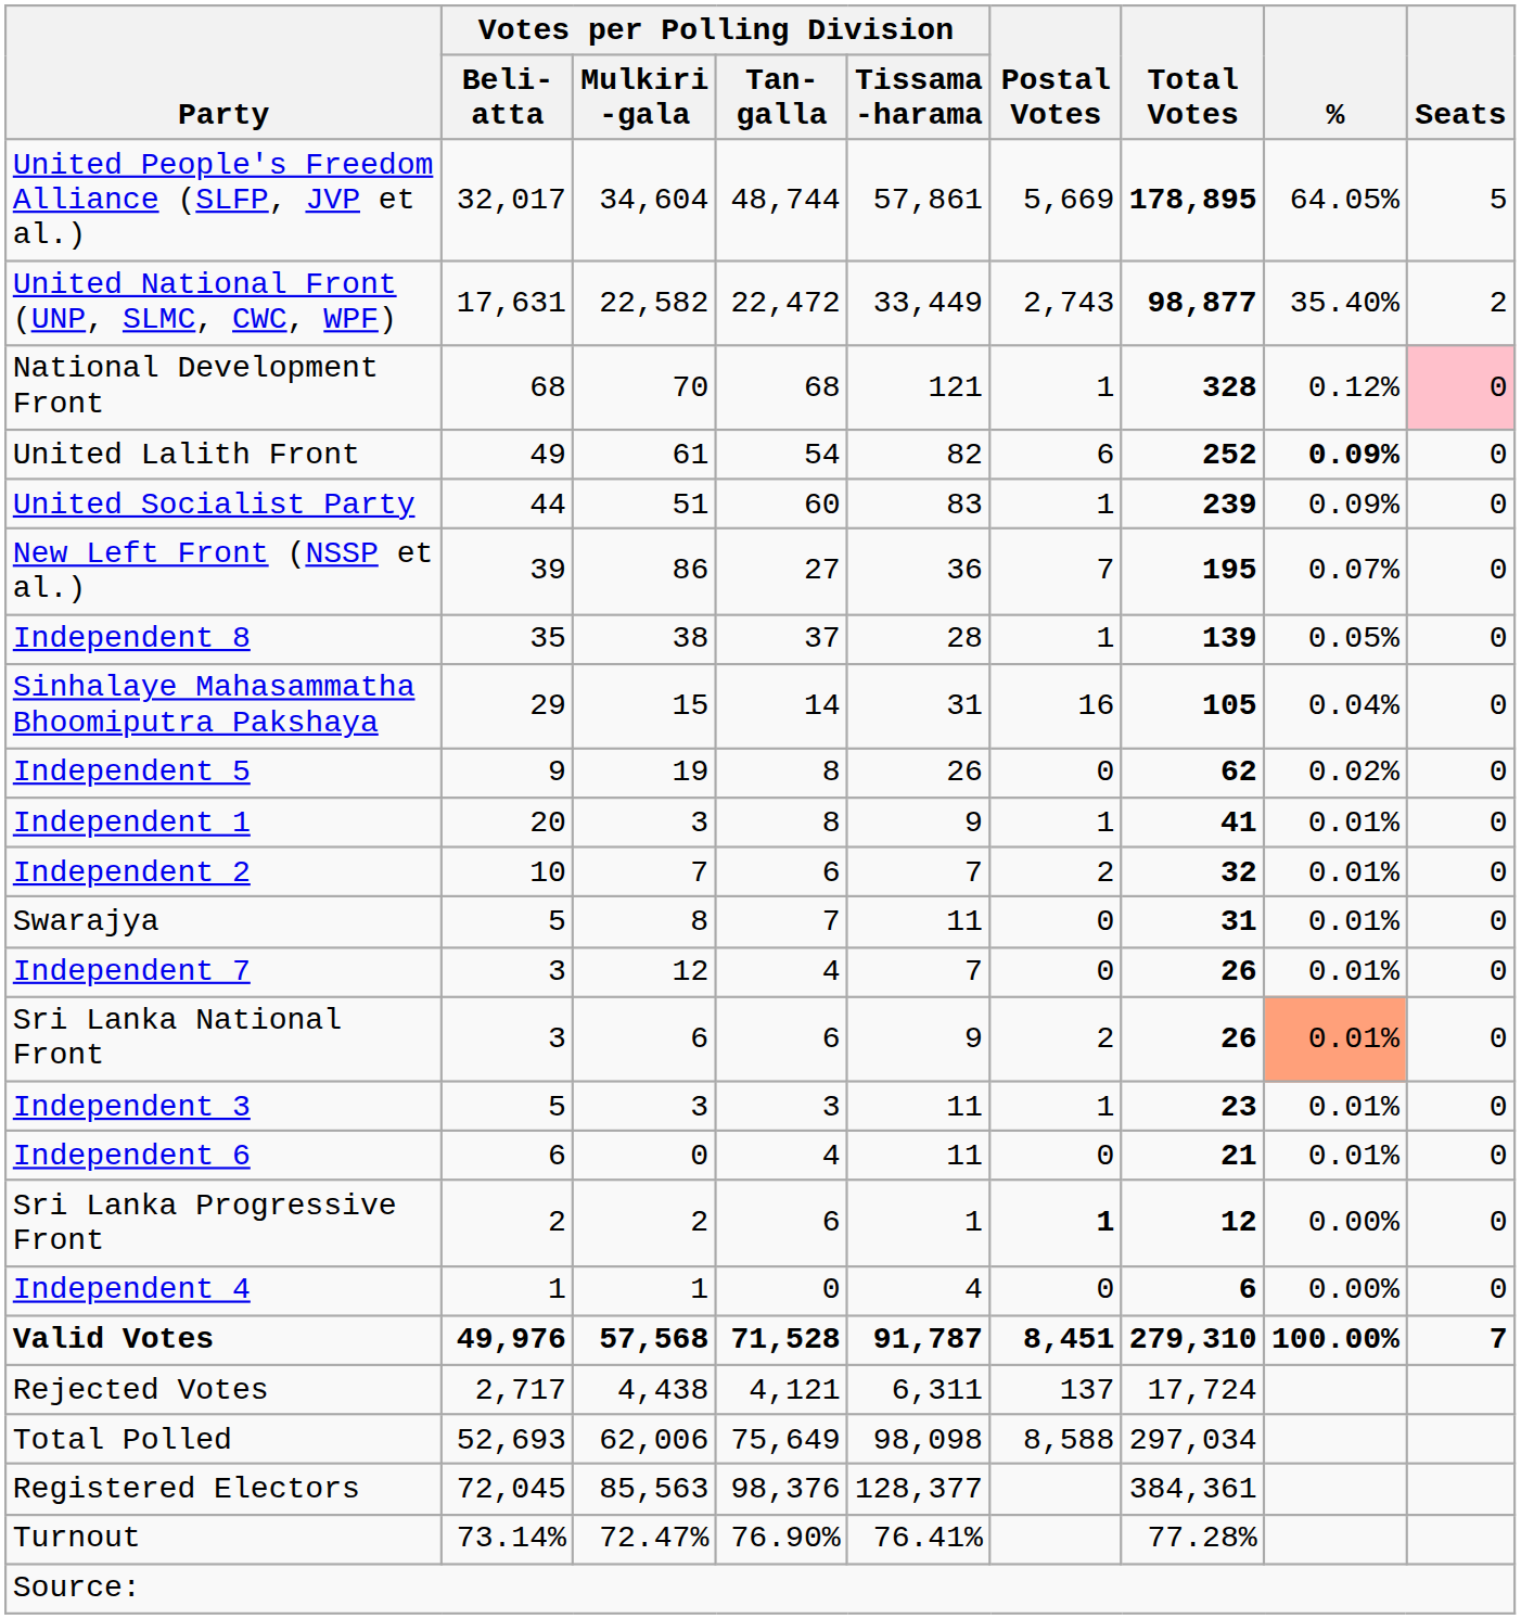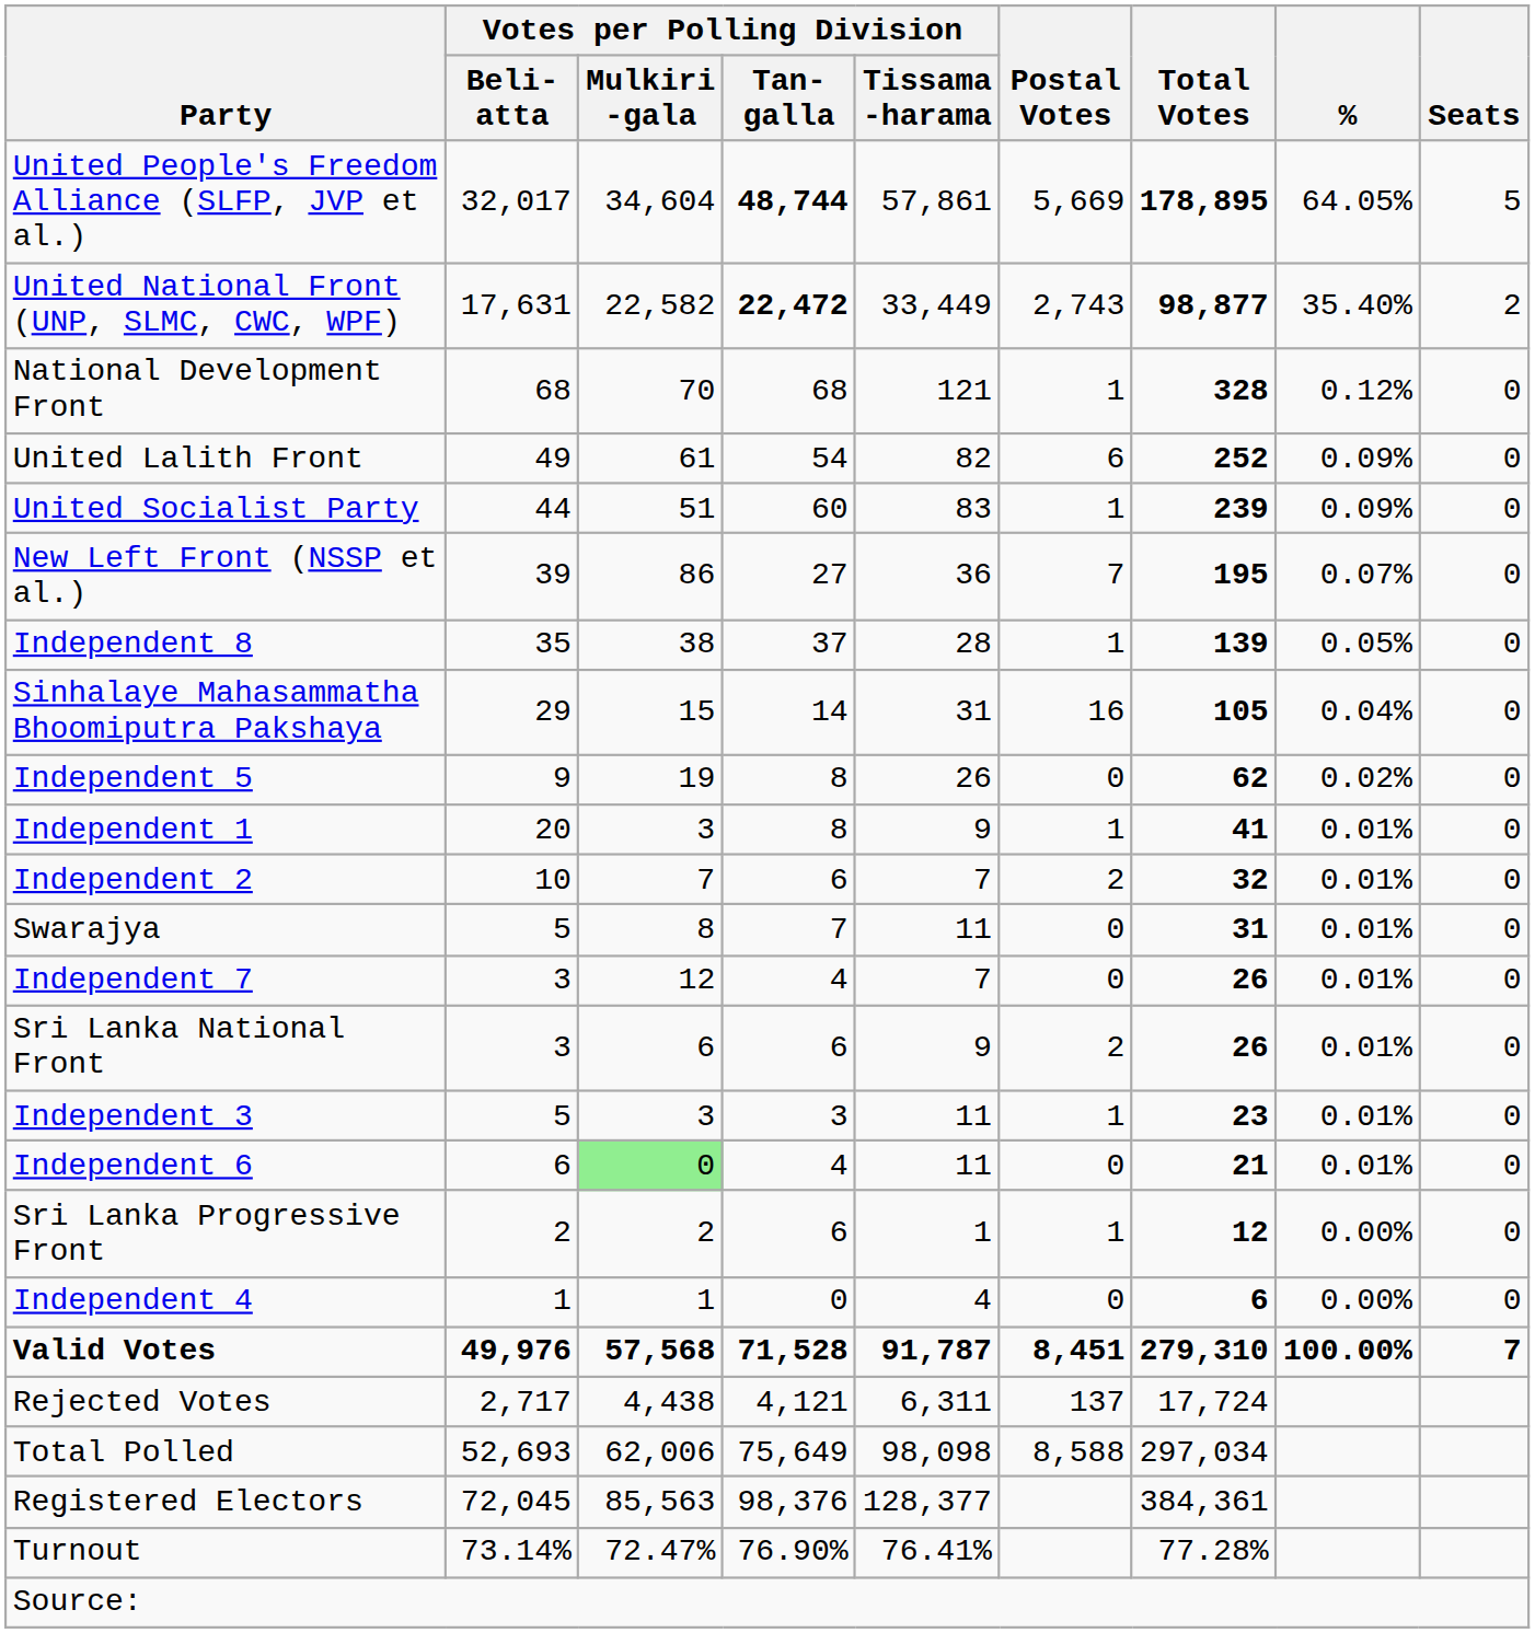United People's Freedom Alliance (SLFP, JVP et al.) | Votes per Polling Division / Tan- galla: normal -> bold
United National Front (UNP, SLMC, CWC, WPF) | Votes per Polling Division / Tan- galla: normal -> bold
National Development Front | Seats: pink background -> no background
United Lalith Front | %: bold -> normal
Sri Lanka National Front | %: lightsalmon background -> no background
Independent 6 | Votes per Polling Division / Mulkiri -gala: no background -> lightgreen background
Sri Lanka Progressive Front | Postal Votes: bold -> normal
